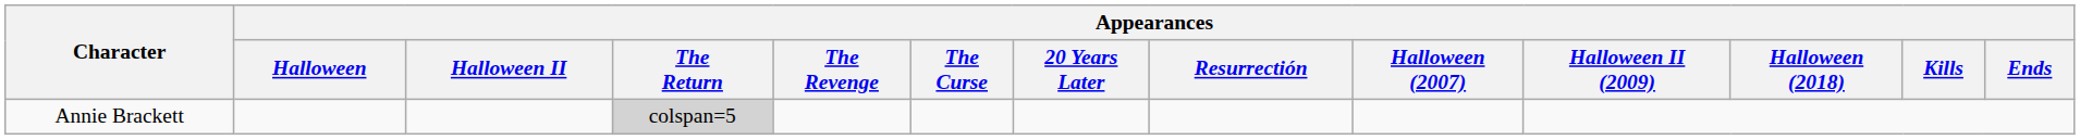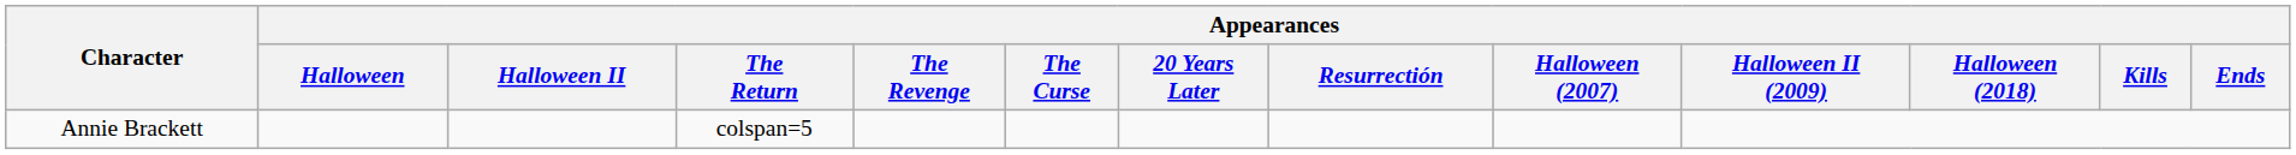Annie Brackett | Appearances / The Return: lightgrey background -> no background
